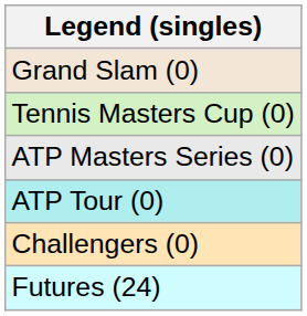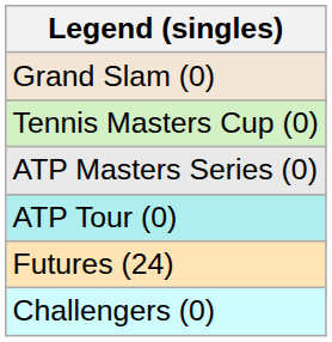row 6 | column 1: Challengers (0) -> Futures (24)
row 7 | column 1: Futures (24) -> Challengers (0)
